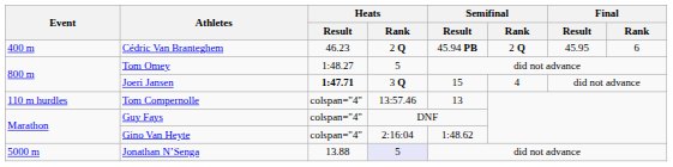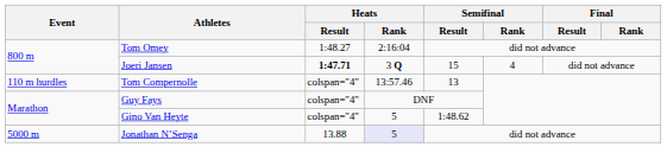- row: 400 m | Cédric Van Branteghem | 46.23 | 2 Q | 45.94 PB | 2 Q | 45.95 | 6
Tom Omey | Heats / Rank: 5 -> 2:16:04
Gino Van Heyte | Heats / Rank: 2:16:04 -> 5
